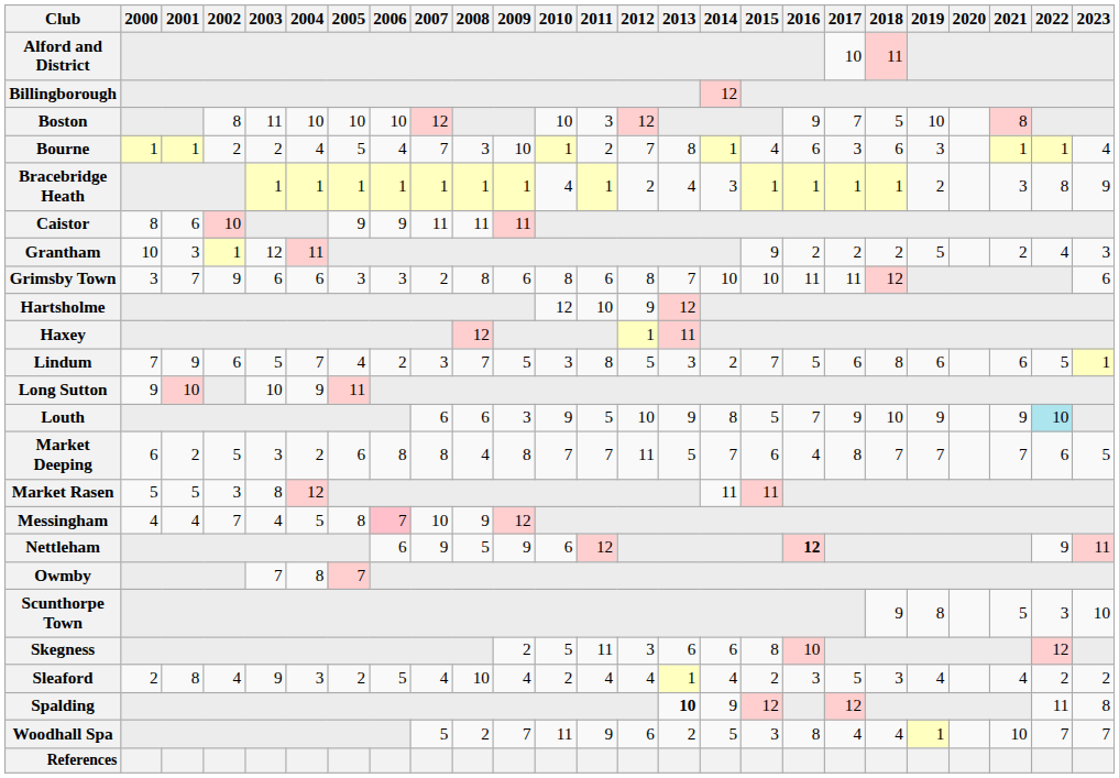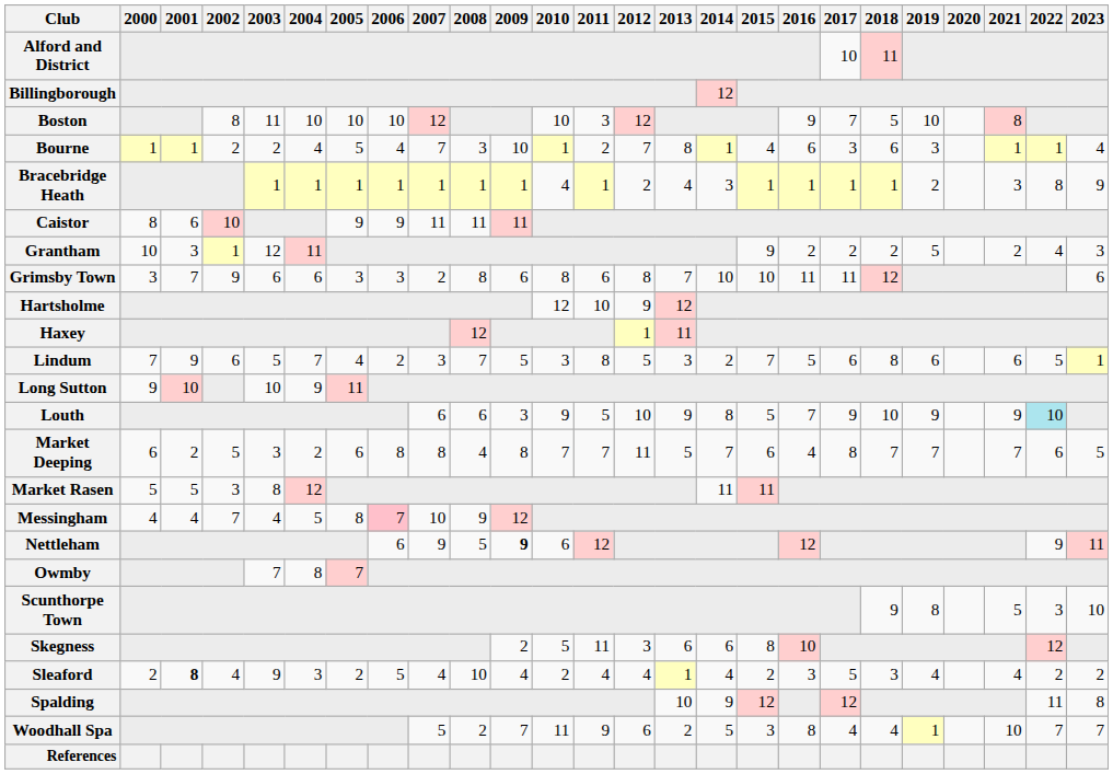Nettleham | 2009: normal -> bold
Nettleham | 2016: bold -> normal
Sleaford | 2001: normal -> bold
Spalding | 2013: bold -> normal
